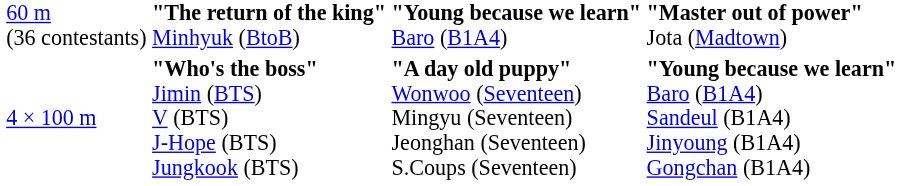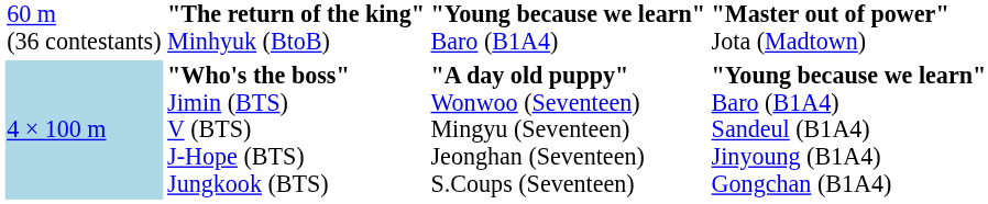row 2 | column 1: no background -> lightblue background
